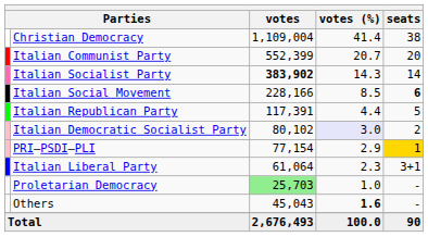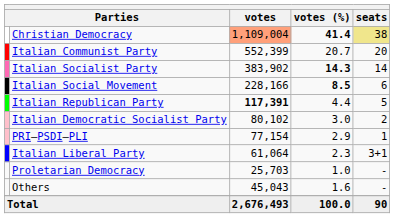Christian Democracy | votes: no background -> lightsalmon background
Christian Democracy | votes (%): normal -> bold
Christian Democracy | seats: no background -> khaki background
Italian Socialist Party | votes: bold -> normal
Italian Socialist Party | votes (%): normal -> bold
Italian Social Movement | votes (%): normal -> bold
Italian Social Movement | seats: bold -> normal
Italian Republican Party | votes: normal -> bold
Italian Democratic Socialist Party | votes (%): lavender background -> no background
PRI–PSDI–PLI | seats: gold background -> no background
Proletarian Democracy | votes: lightgreen background -> no background
Others | votes (%): bold -> normal
